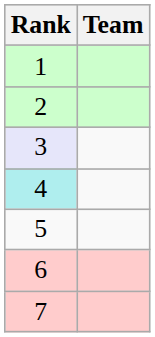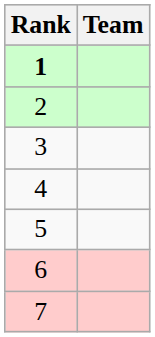1 | Rank: normal -> bold
3 | Rank: lavender background -> no background
4 | Rank: paleturquoise background -> no background
